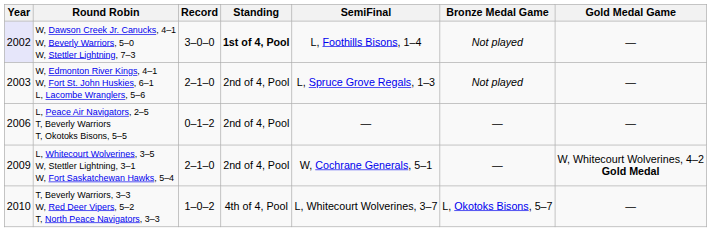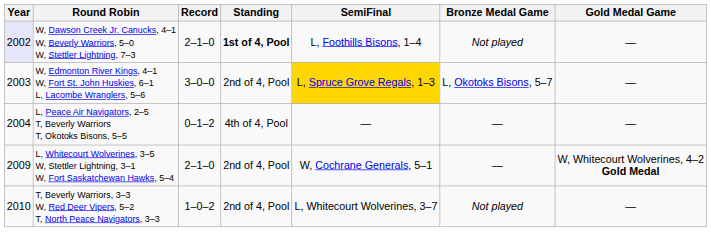row 2 | Record: 3–0–0 -> 2–1–0
row 3 | Record: 2–1–0 -> 3–0–0
row 3 | SemiFinal: no background -> gold background
row 3 | Bronze Medal Game: Not played -> L, Okotoks Bisons, 5–7
row 4 | Year: 2006 -> 2004
row 4 | Standing: 2nd of 4, Pool -> 4th of 4, Pool
row 6 | Standing: 4th of 4, Pool -> 2nd of 4, Pool
row 6 | Bronze Medal Game: L, Okotoks Bisons, 5–7 -> Not played
